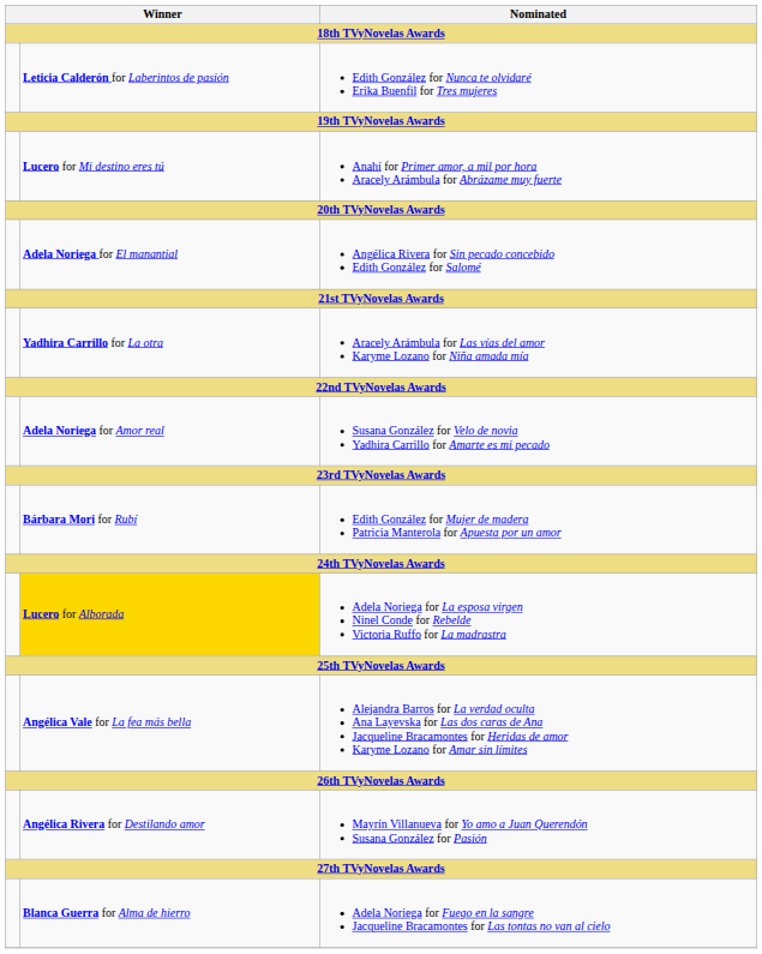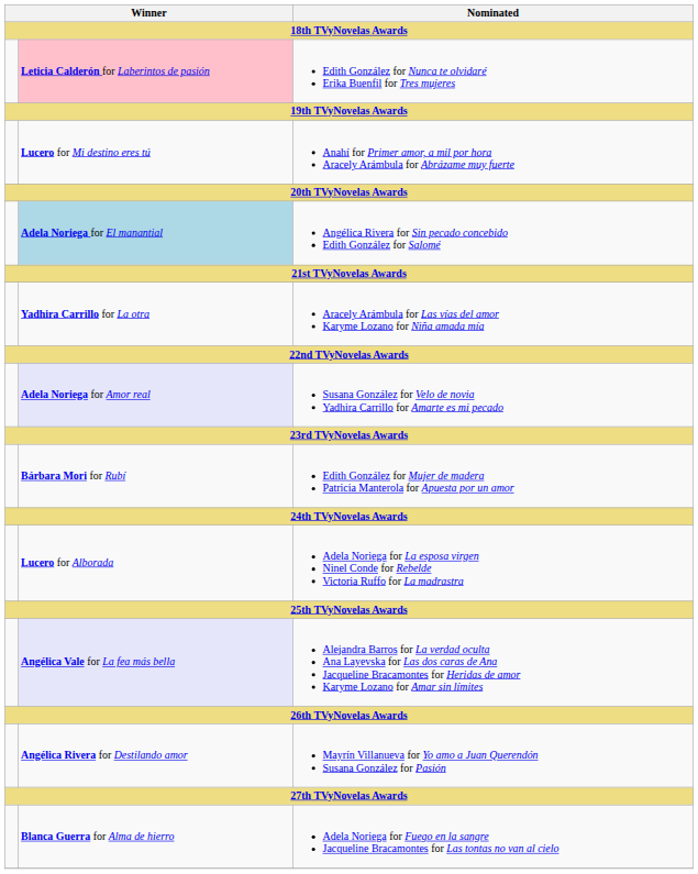Leticia Calderón for Laberintos de pasión | column 2: no background -> pink background
Adela Noriega for El manantial | column 2: no background -> lightblue background
Adela Noriega for Amor real | column 2: no background -> lavender background
Lucero for Alborada | column 2: gold background -> no background
Angélica Vale for La fea más bella | column 2: no background -> lavender background
